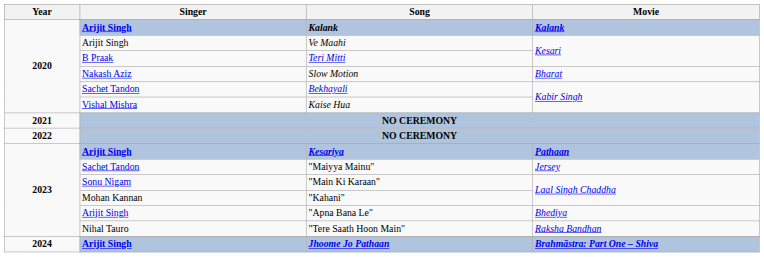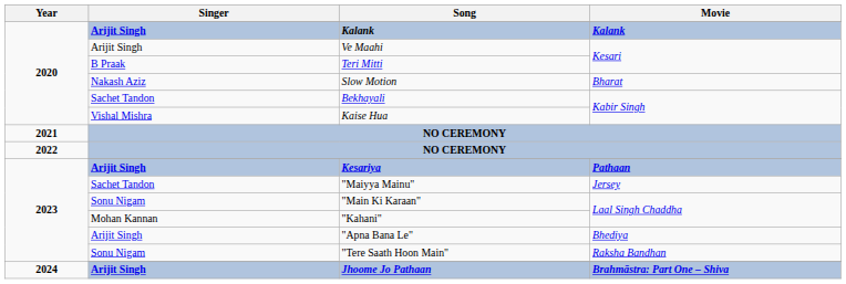"Tere Saath Hoon Main" | Singer: Nihal Tauro -> Sonu Nigam
